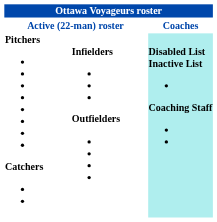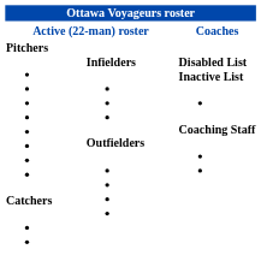Pitchers Catchers | Coaches: paleturquoise background -> no background
